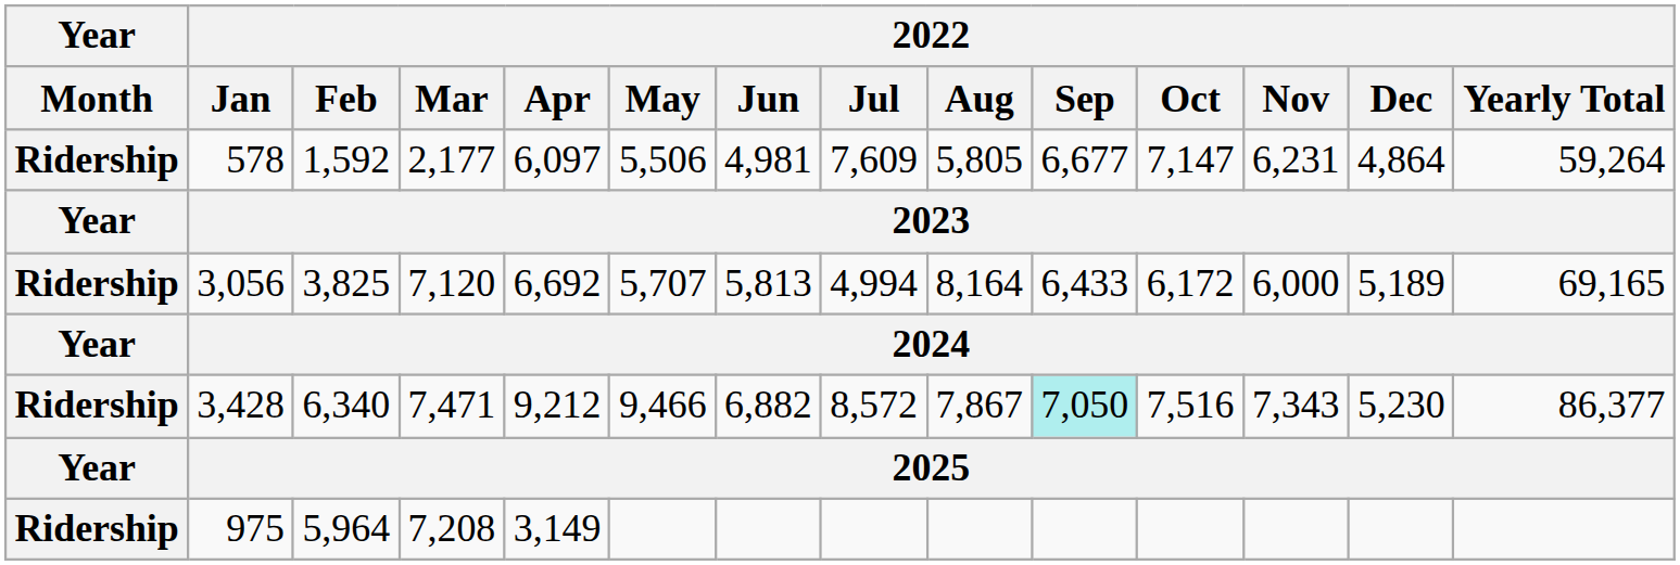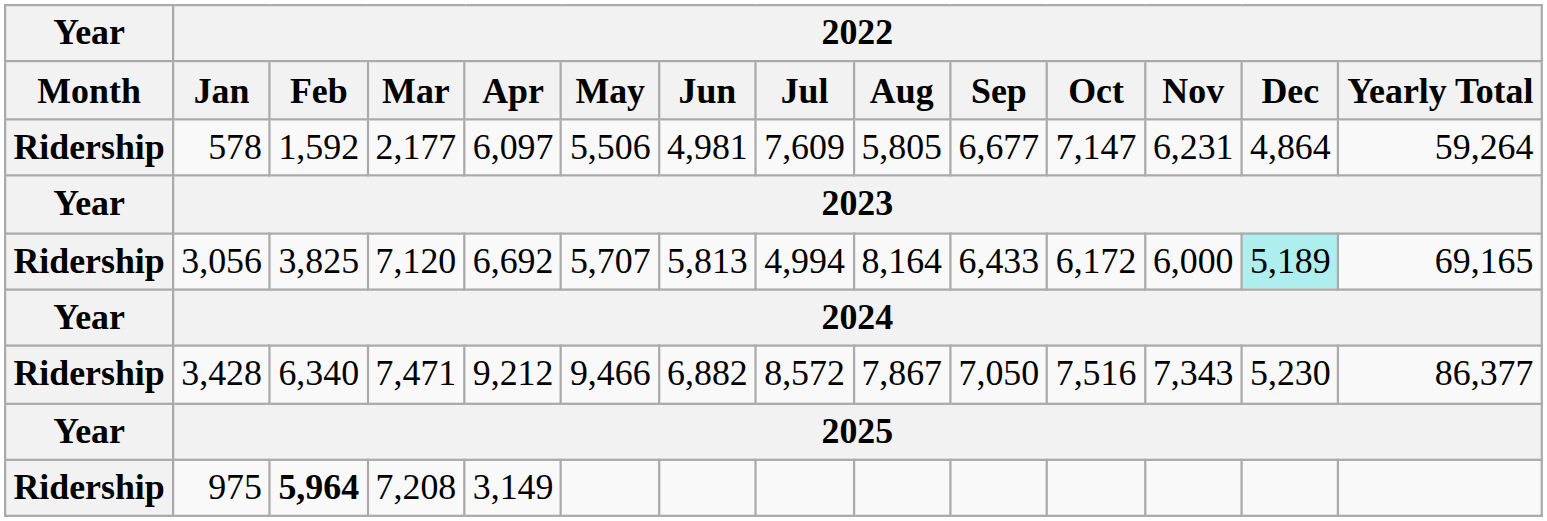3,056 | 2022 / Dec: no background -> paleturquoise background
3,428 | 2022 / Sep: paleturquoise background -> no background
975 | 2022 / Feb: normal -> bold
